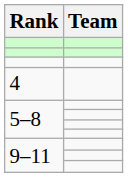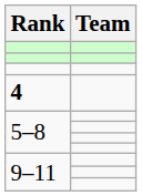row 5 | Rank: normal -> bold
